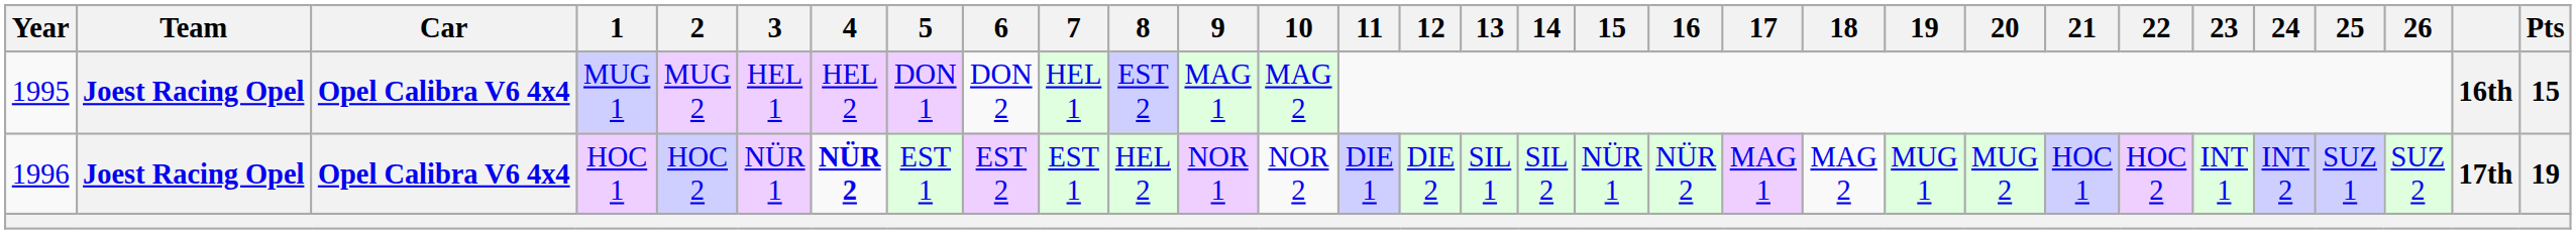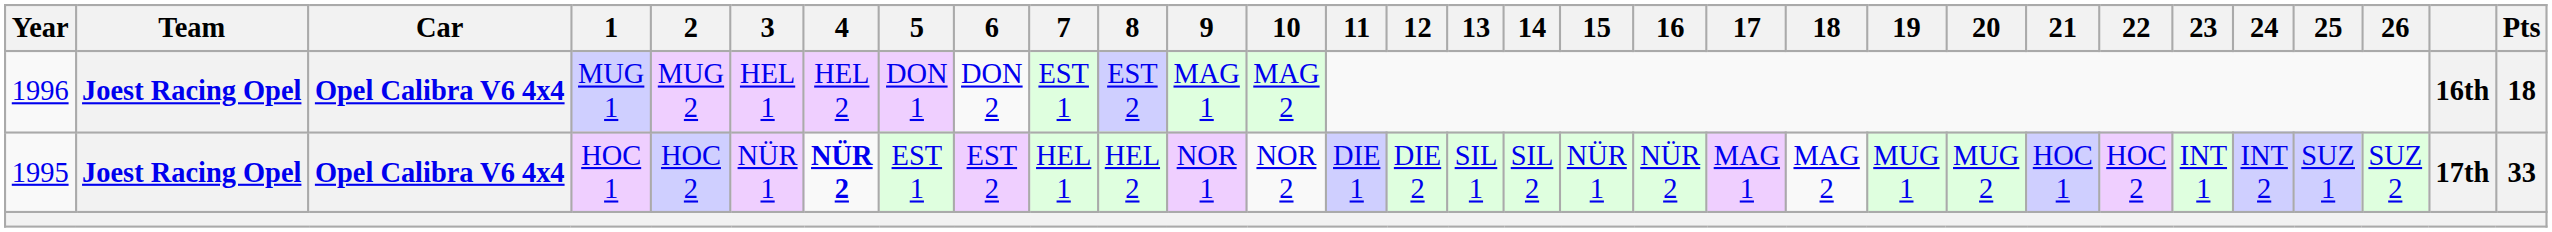row 2 | Year: 1995 -> 1996
row 2 | 7: HEL 1 -> EST 1
row 2 | Pts: 15 -> 18
row 3 | Year: 1996 -> 1995
row 3 | 7: EST 1 -> HEL 1
row 3 | Pts: 19 -> 33
